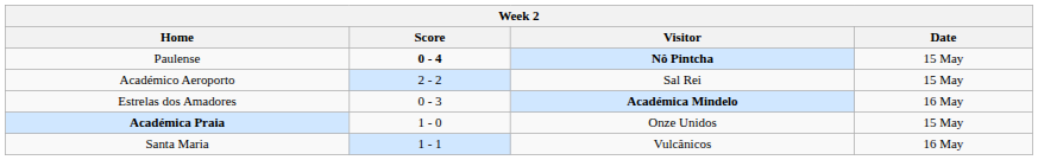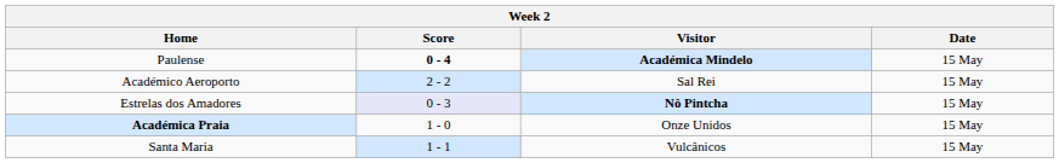Paulense | Visitor: Nô Pintcha -> Académica Mindelo
Estrelas dos Amadores | Score: no background -> lavender background
Estrelas dos Amadores | Visitor: Académica Mindelo -> Nô Pintcha
Estrelas dos Amadores | Date: 16 May -> 15 May
Santa Maria | Date: 16 May -> 15 May
